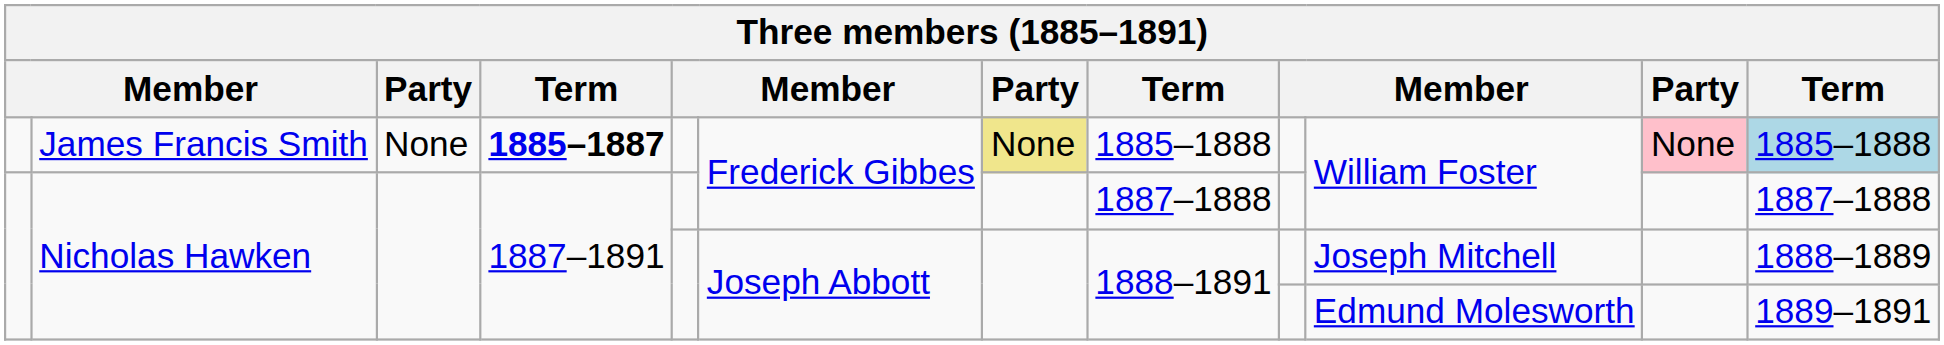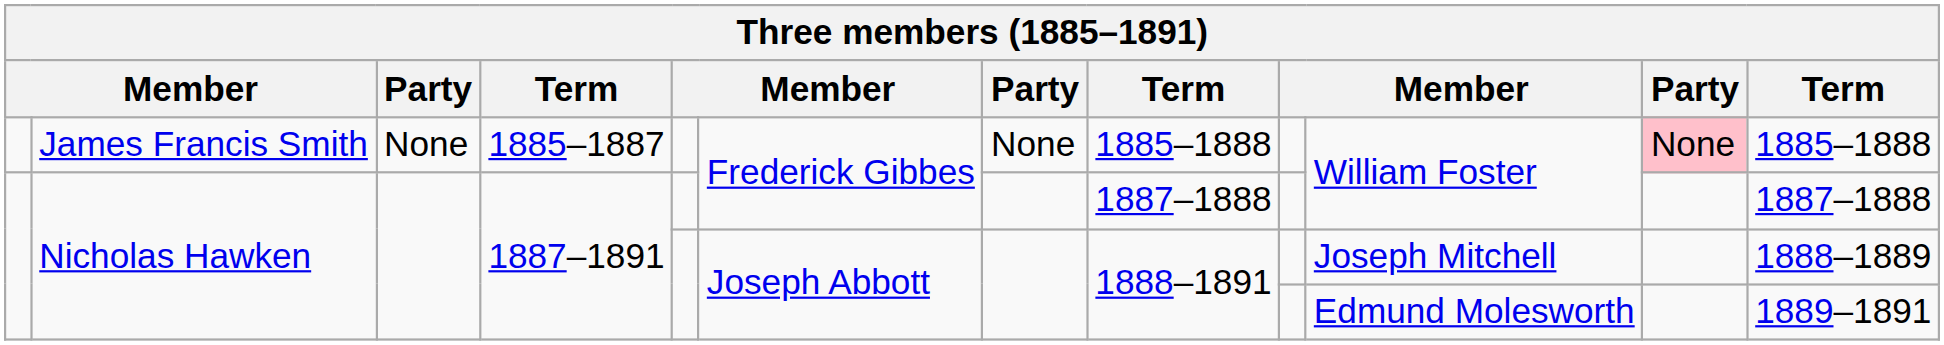James Francis Smith | column 4: bold -> normal
James Francis Smith | column 7: khaki background -> no background
James Francis Smith | column 12: lightblue background -> no background
